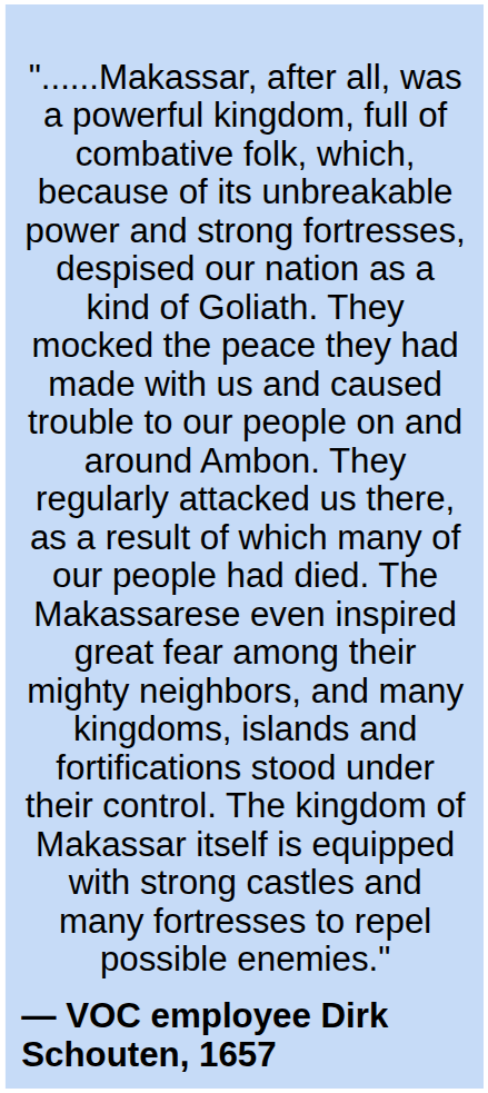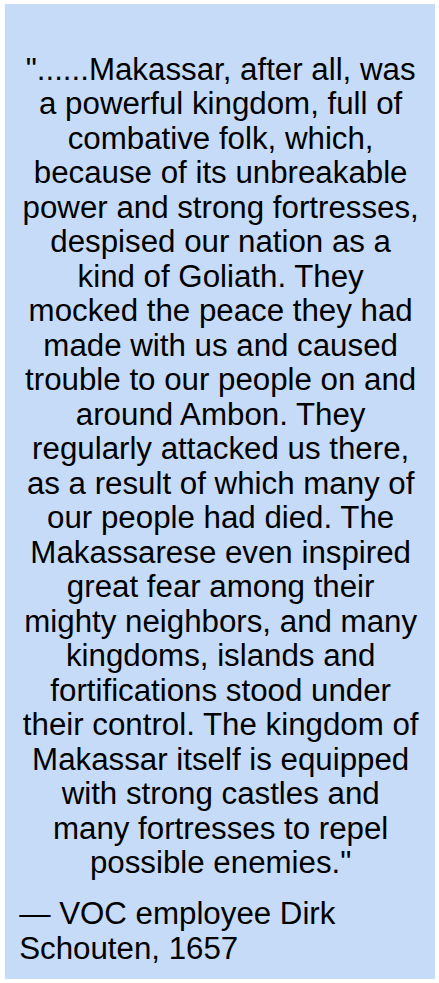row 2 | column 1: bold -> normal
